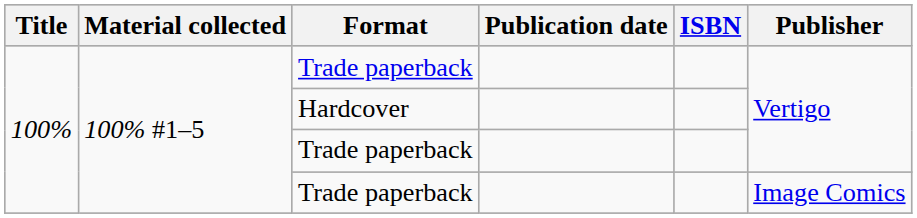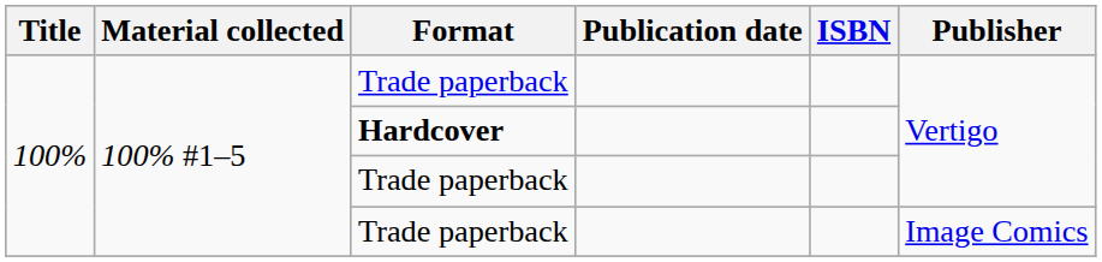Hardcover | Format: normal -> bold
